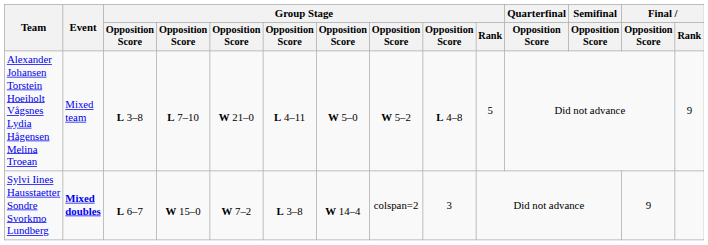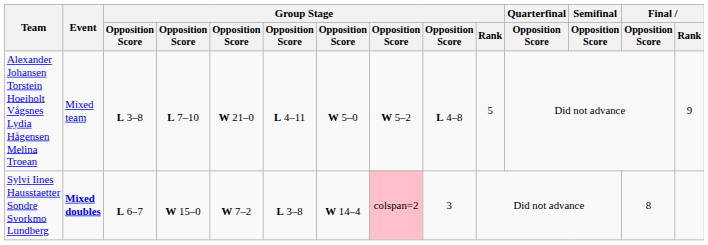Sylvi Iines Hausstaetter Sondre Svorkmo Lundberg | column 8: no background -> pink background
Sylvi Iines Hausstaetter Sondre Svorkmo Lundberg | Final / Opposition Score: 9 -> 8
